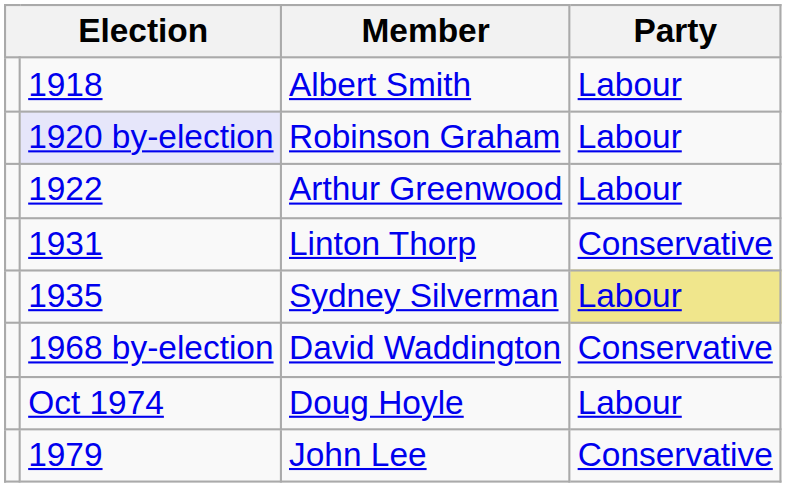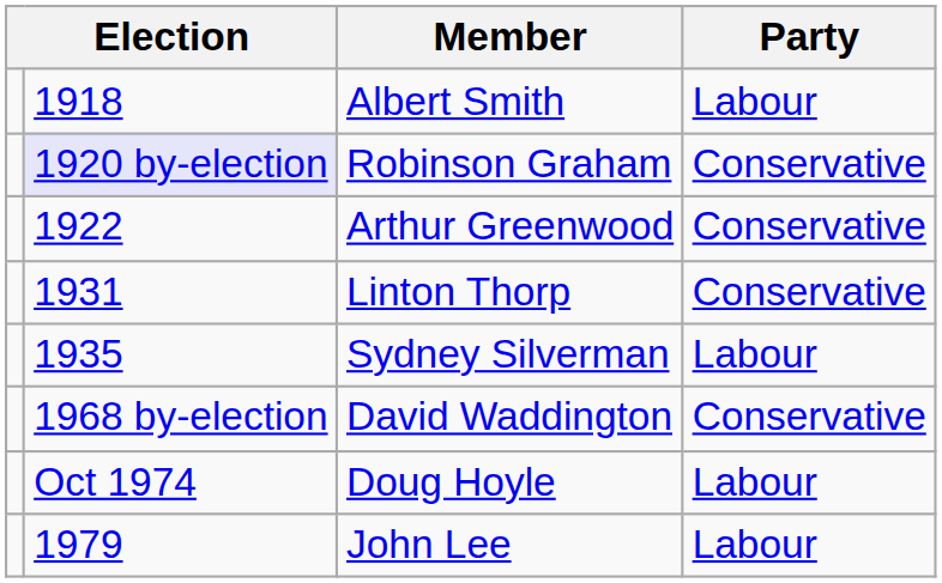Robinson Graham | Party: Labour -> Conservative
Arthur Greenwood | Party: Labour -> Conservative
Sydney Silverman | Party: khaki background -> no background
John Lee | Party: Conservative -> Labour
